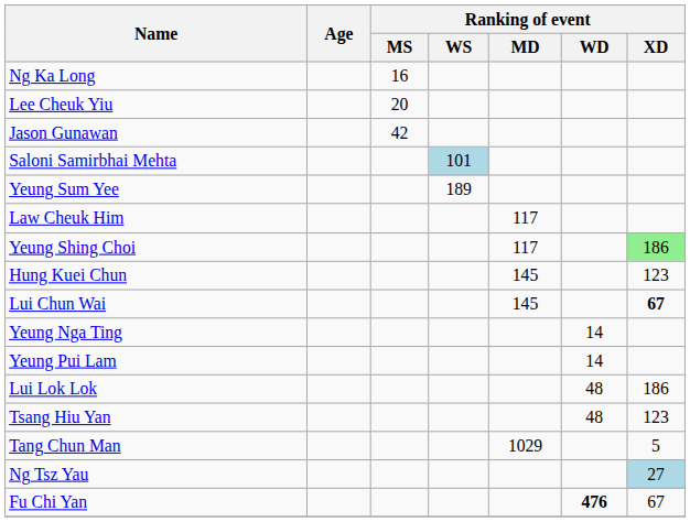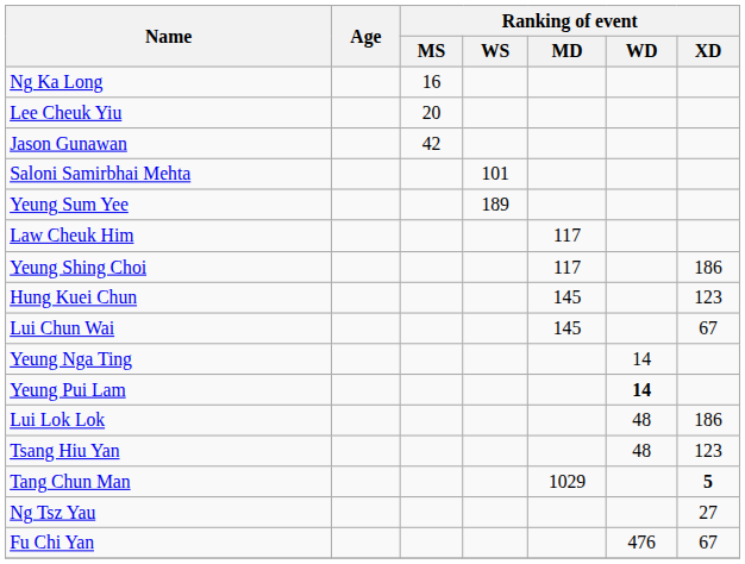Saloni Samirbhai Mehta | Ranking of event / WS: lightblue background -> no background
Yeung Shing Choi | Ranking of event / XD: lightgreen background -> no background
Lui Chun Wai | Ranking of event / XD: bold -> normal
Yeung Pui Lam | Ranking of event / WD: normal -> bold
Tang Chun Man | Ranking of event / XD: normal -> bold
Ng Tsz Yau | Ranking of event / XD: lightblue background -> no background
Fu Chi Yan | Ranking of event / WD: bold -> normal
